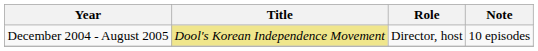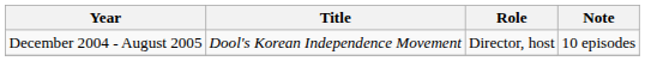December 2004 - August 2005 | Title: khaki background -> no background
